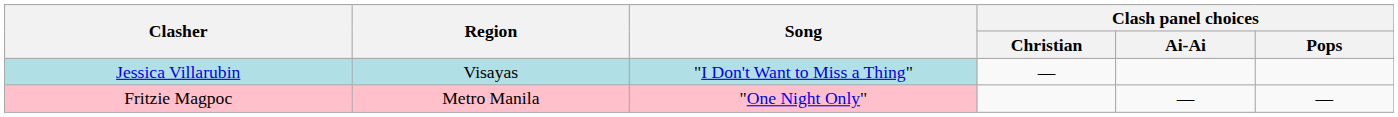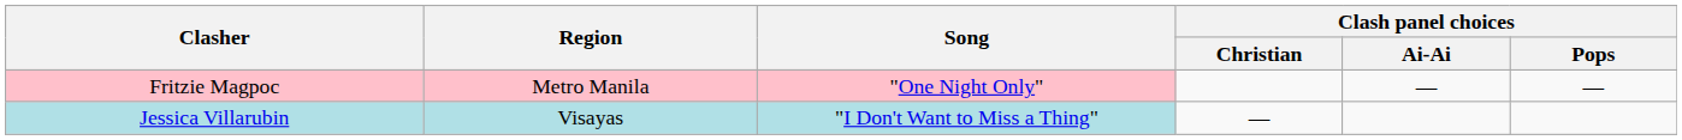rows swapped: Fritzie Magpoc <-> Jessica Villarubin
